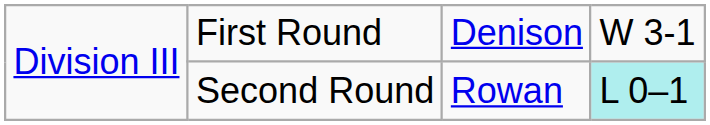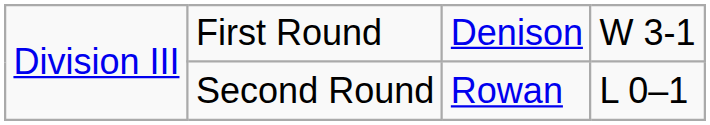Division III / Second Round | column 4: paleturquoise background -> no background
